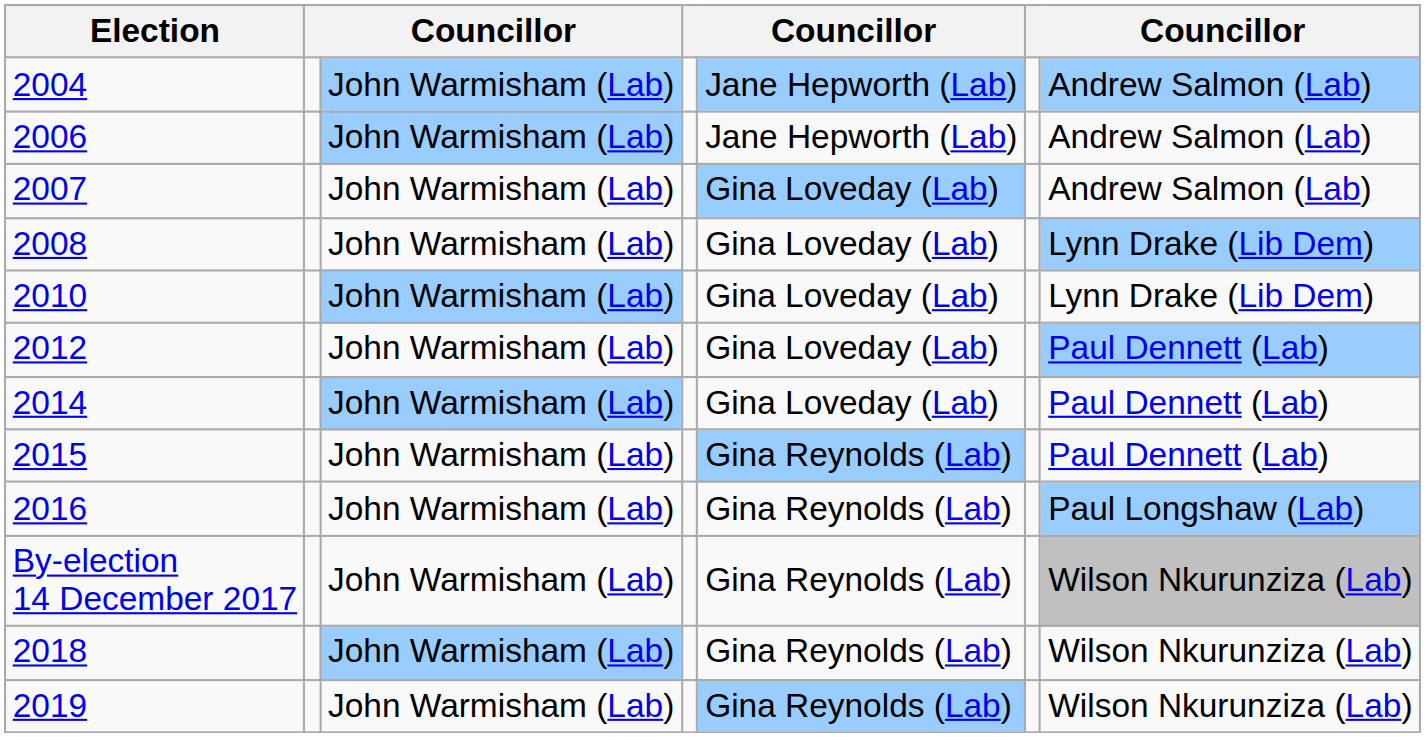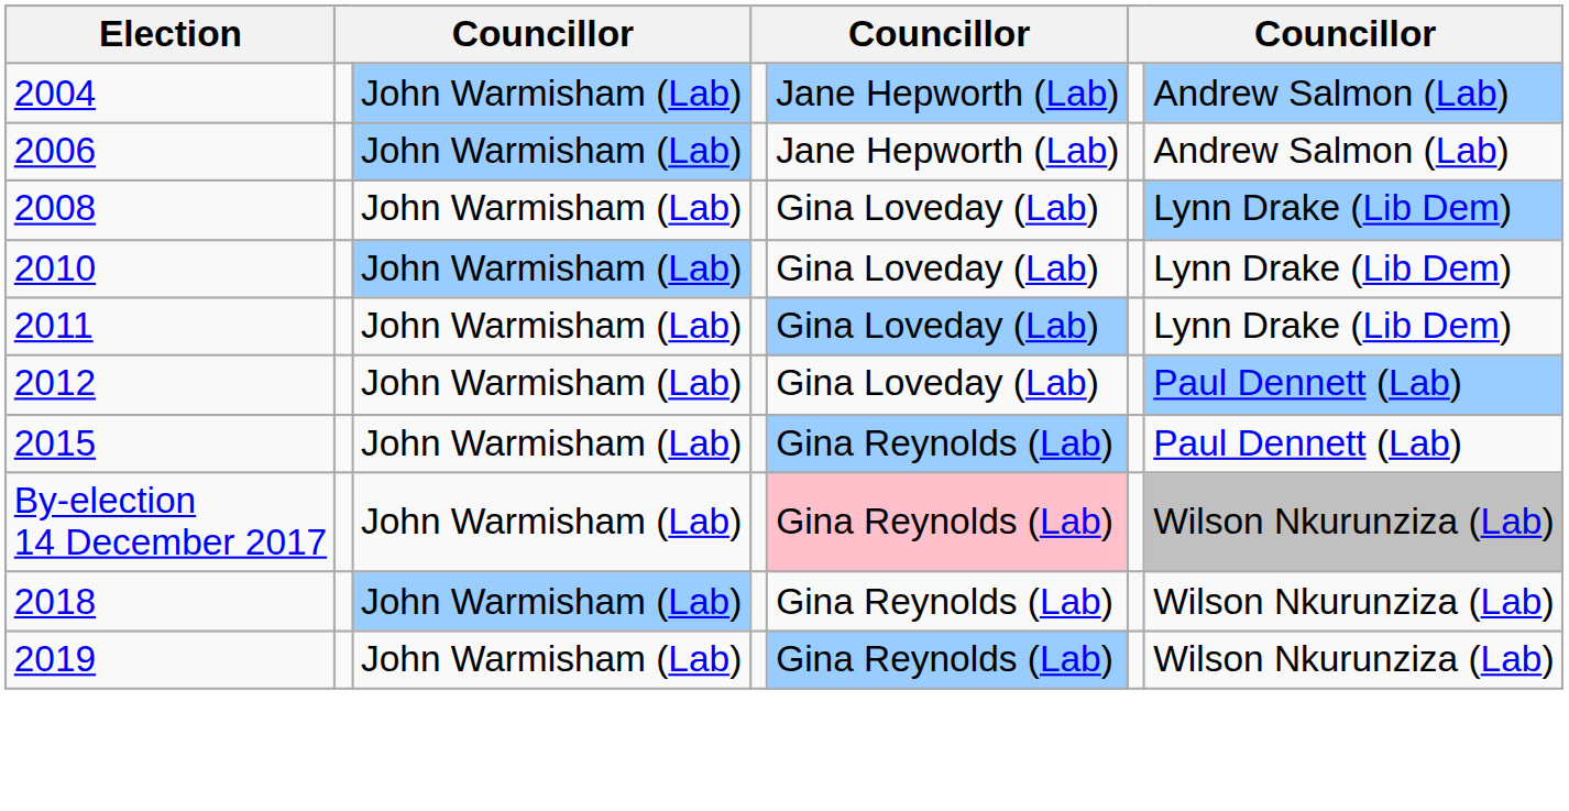- row: 2007 | John Warmisham (Lab) | Gina Loveday (Lab) | Andrew Salmon (Lab)
+ row: 2011 | John Warmisham (Lab) | Gina Loveday (Lab) | Lynn Drake (Lib Dem)
- row: 2014 | John Warmisham (Lab) | Gina Loveday (Lab) | Paul Dennett (Lab)
- row: 2016 | John Warmisham (Lab) | Gina Reynolds (Lab) | Paul Longshaw (Lab)
By-election 14 December 2017 | column 5: no background -> pink background
